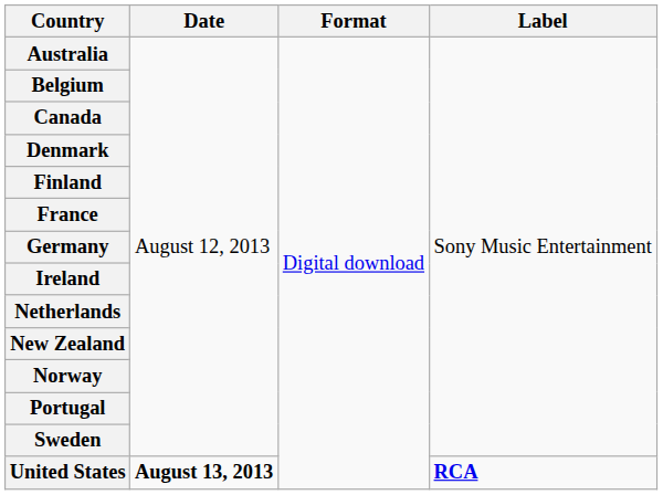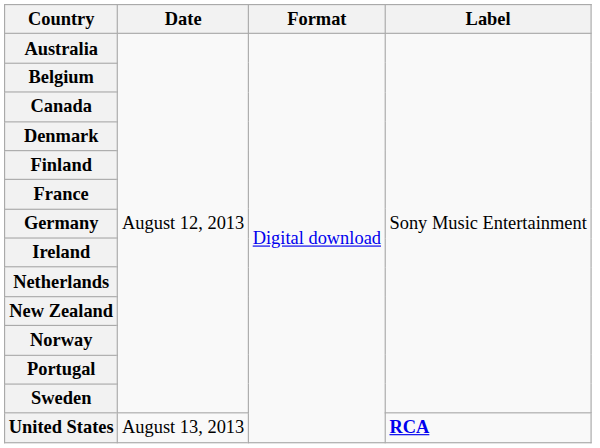United States | Date: bold -> normal
